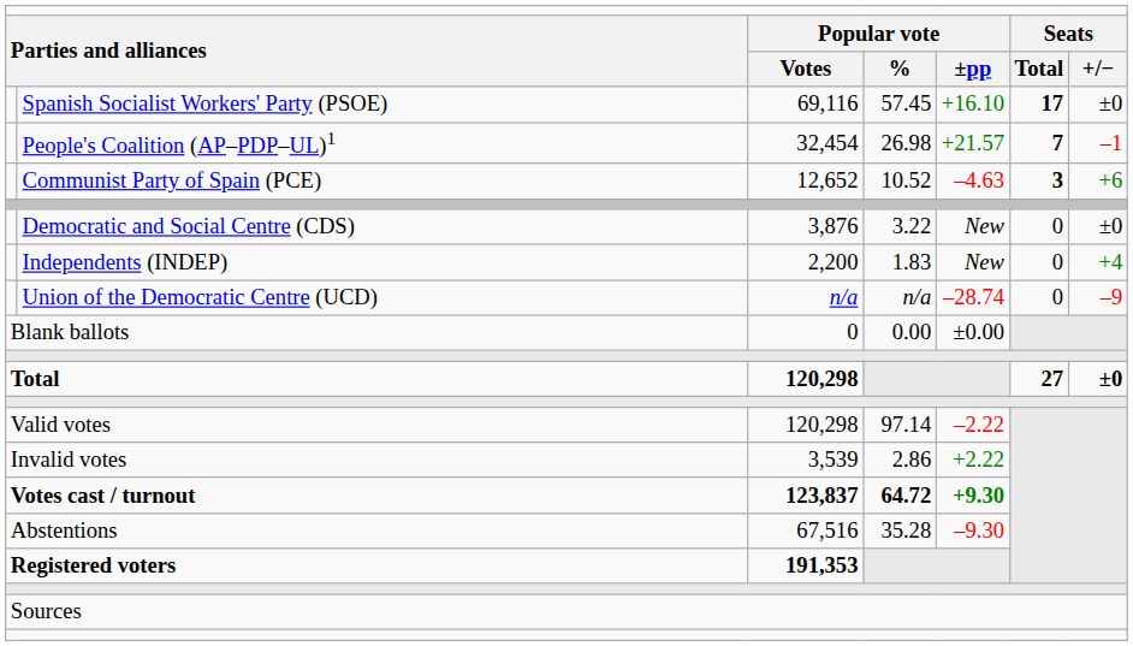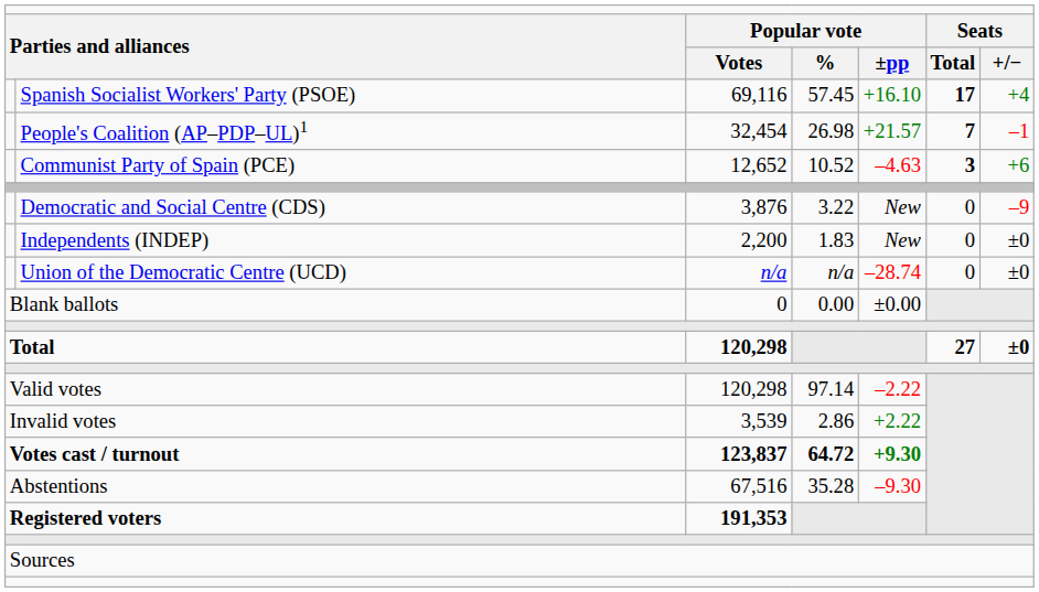Spanish Socialist Workers' Party (PSOE) | column 7: ±0 -> +4
Democratic and Social Centre (CDS) | column 7: ±0 -> –9
Independents (INDEP) | column 7: +4 -> ±0
Union of the Democratic Centre (UCD) | column 7: –9 -> ±0
